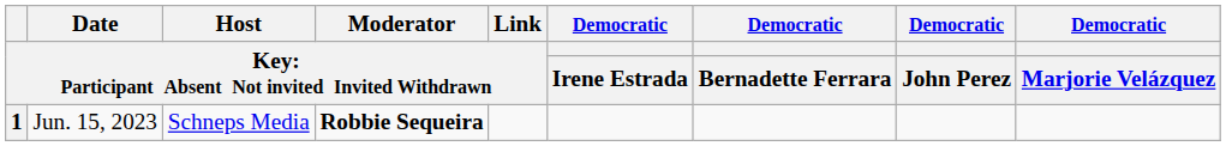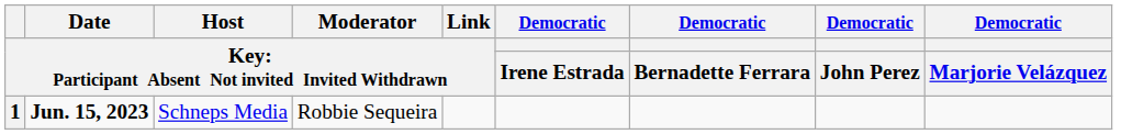1 | column 2: normal -> bold
1 | column 4: bold -> normal
